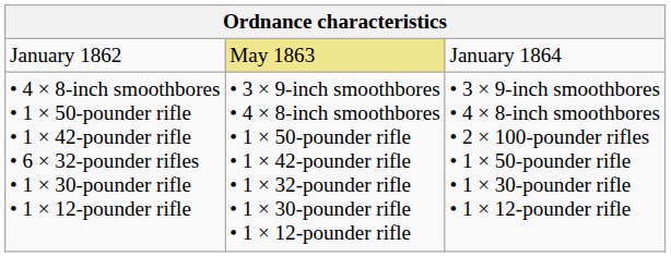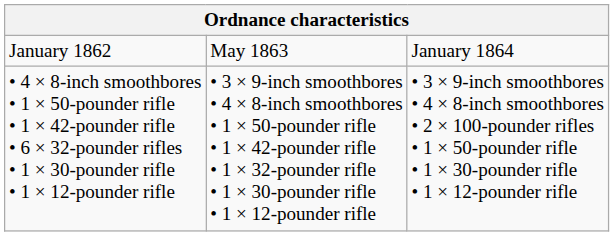January 1862 | column 2: khaki background -> no background
